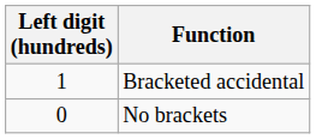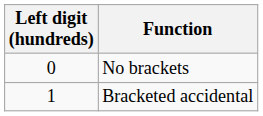rows swapped: No brackets <-> Bracketed accidental
